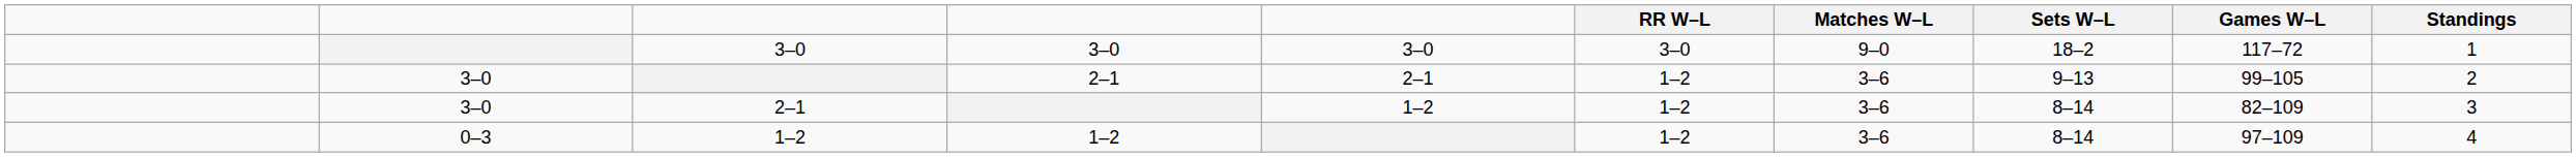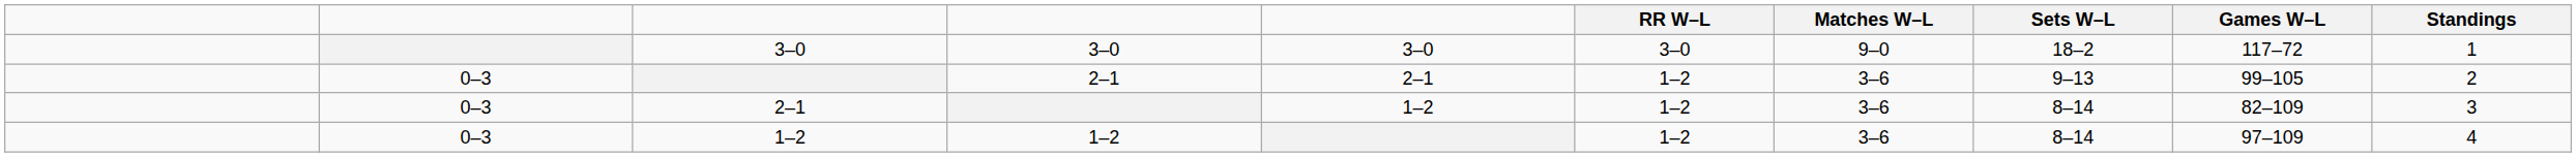row 3 | column 2: 3–0 -> 0–3
row 4 | column 2: 3–0 -> 0–3
